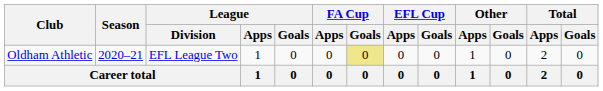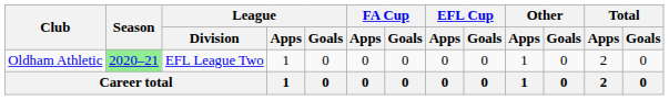Oldham Athletic | Season: no background -> lightgreen background
Oldham Athletic | FA Cup / Goals: khaki background -> no background
